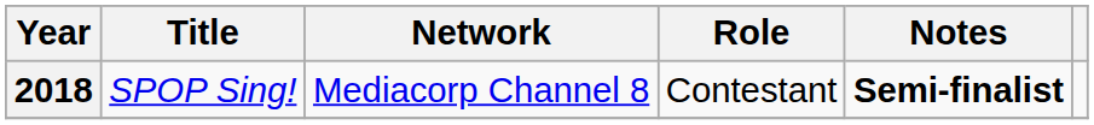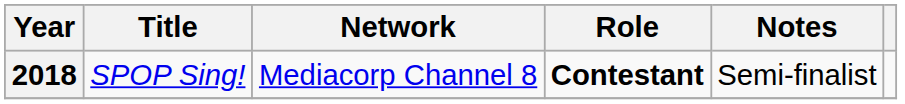2018 | Role: normal -> bold
2018 | Notes: bold -> normal
